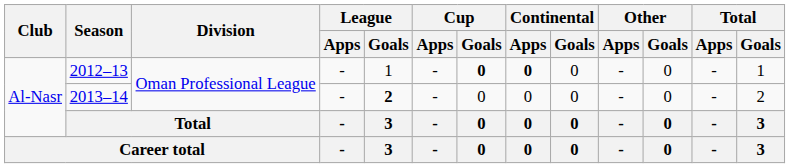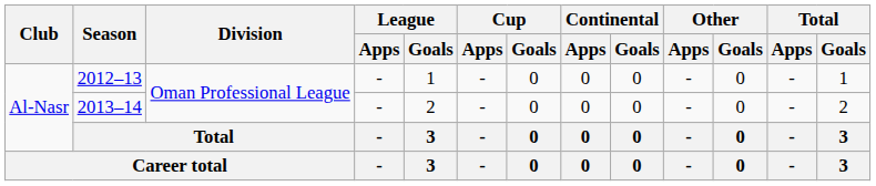2012–13 | Cup / Goals: bold -> normal
2012–13 | Continental / Apps: bold -> normal
2013–14 | League / Goals: bold -> normal
